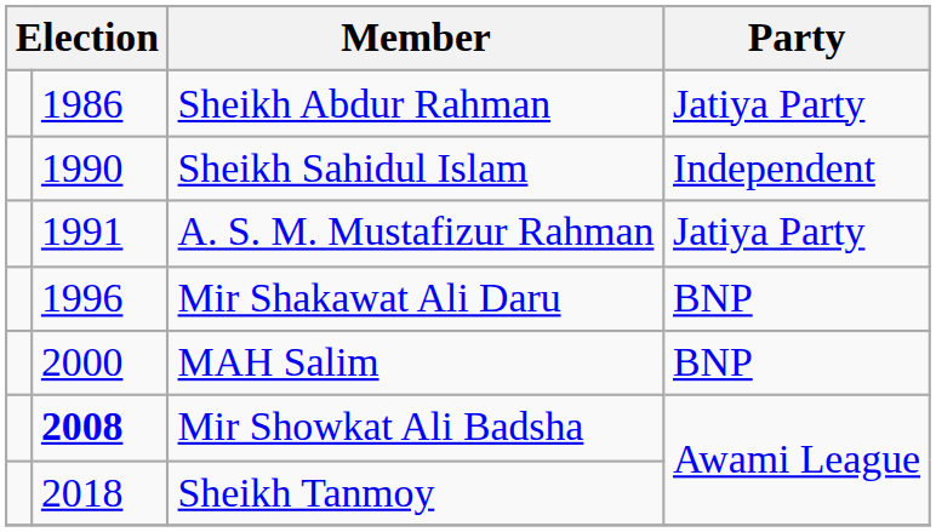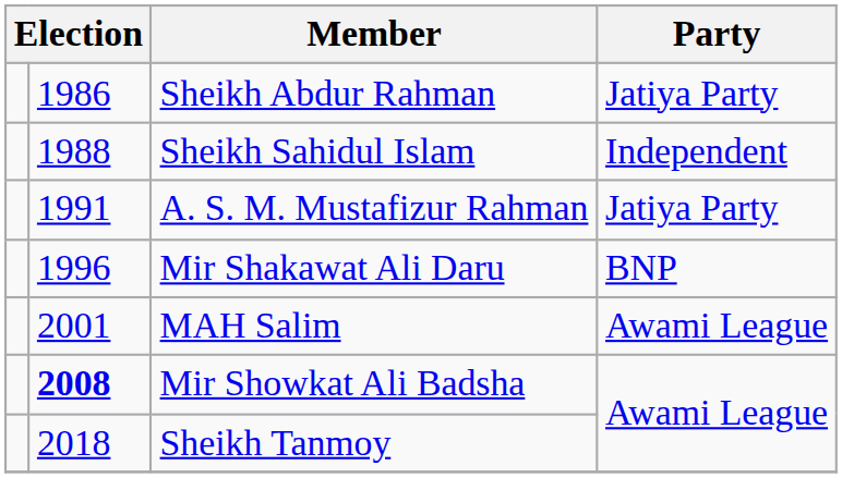Sheikh Sahidul Islam | column 2: 1990 -> 1988
MAH Salim | column 2: 2000 -> 2001
MAH Salim | Party: BNP -> Awami League
